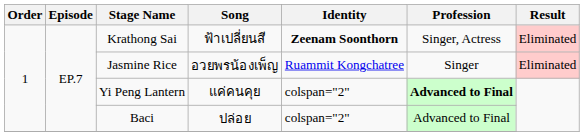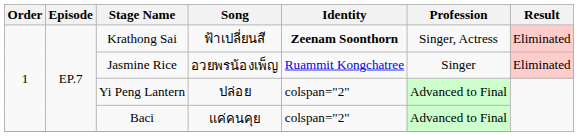Yi Peng Lantern | Song: แค่คนคุย -> ปล่อย
Yi Peng Lantern | Profession: bold -> normal
Baci | Song: ปล่อย -> แค่คนคุย
